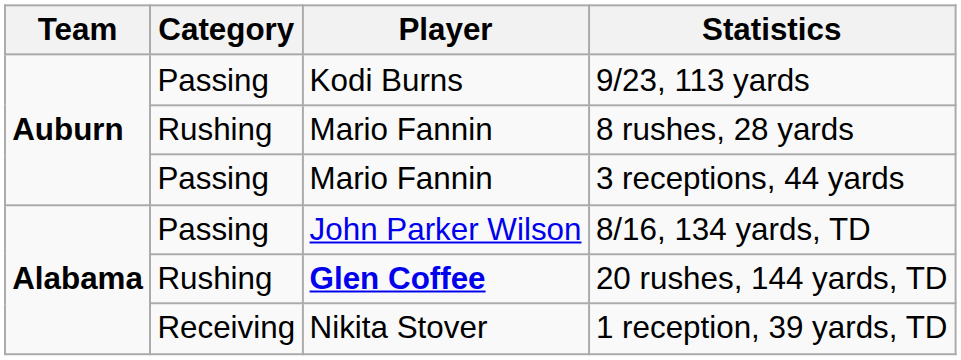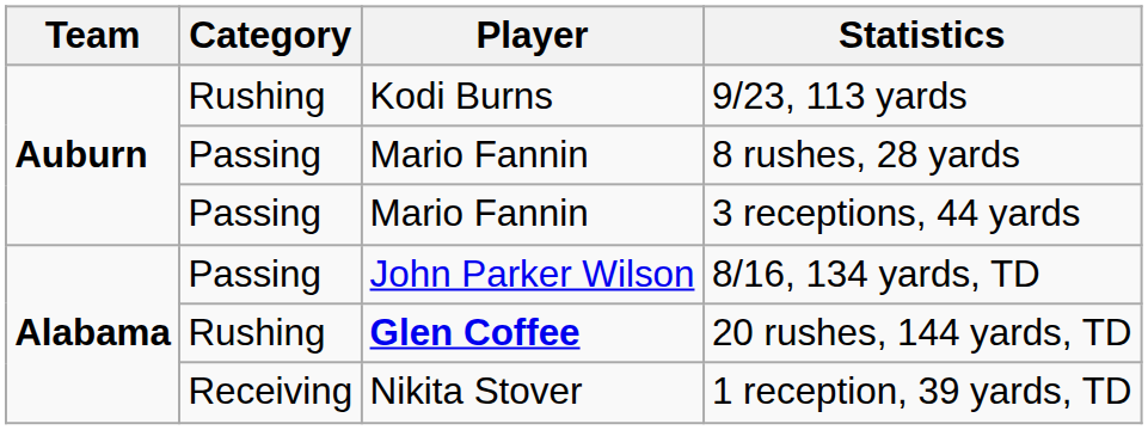9/23, 113 yards | Category: Passing -> Rushing
8 rushes, 28 yards | Category: Rushing -> Passing
